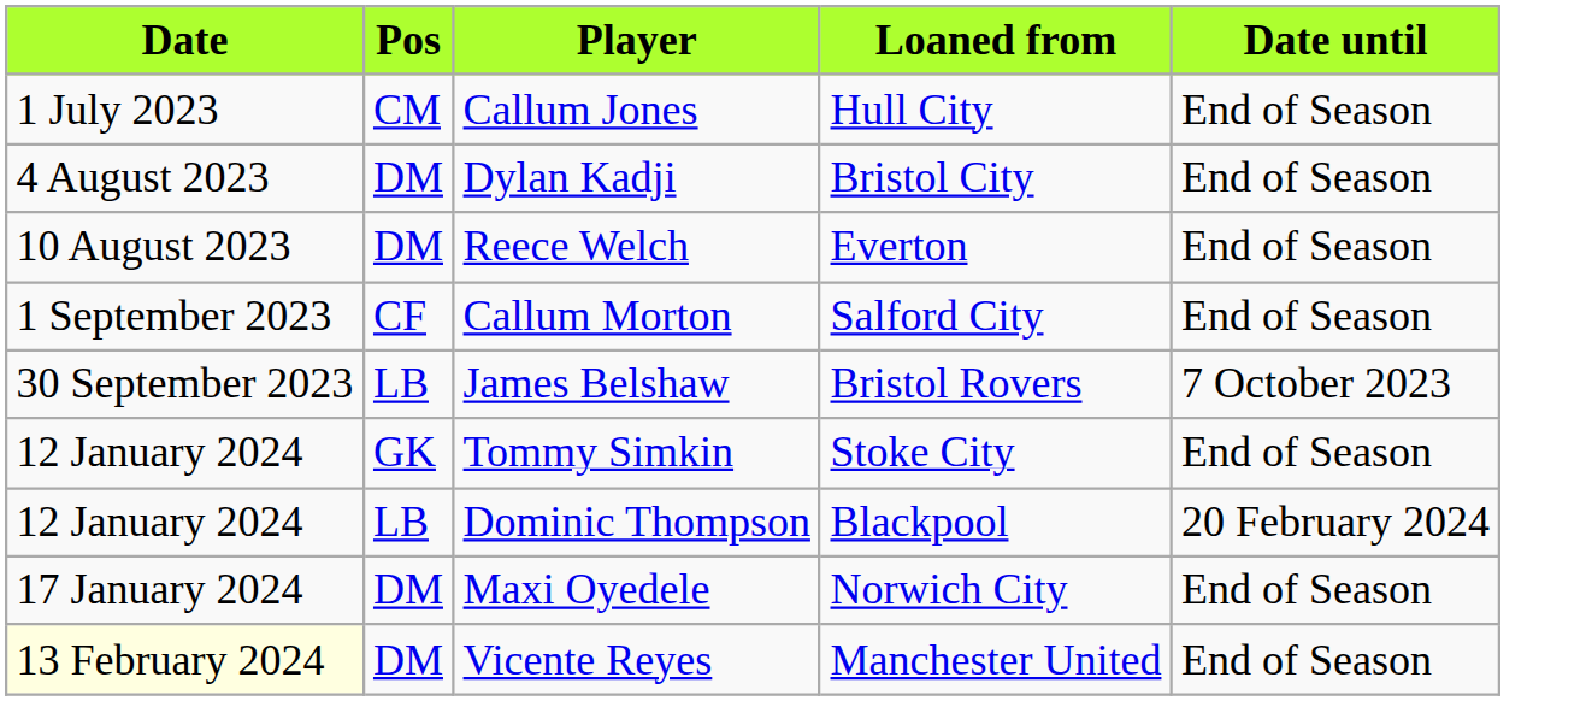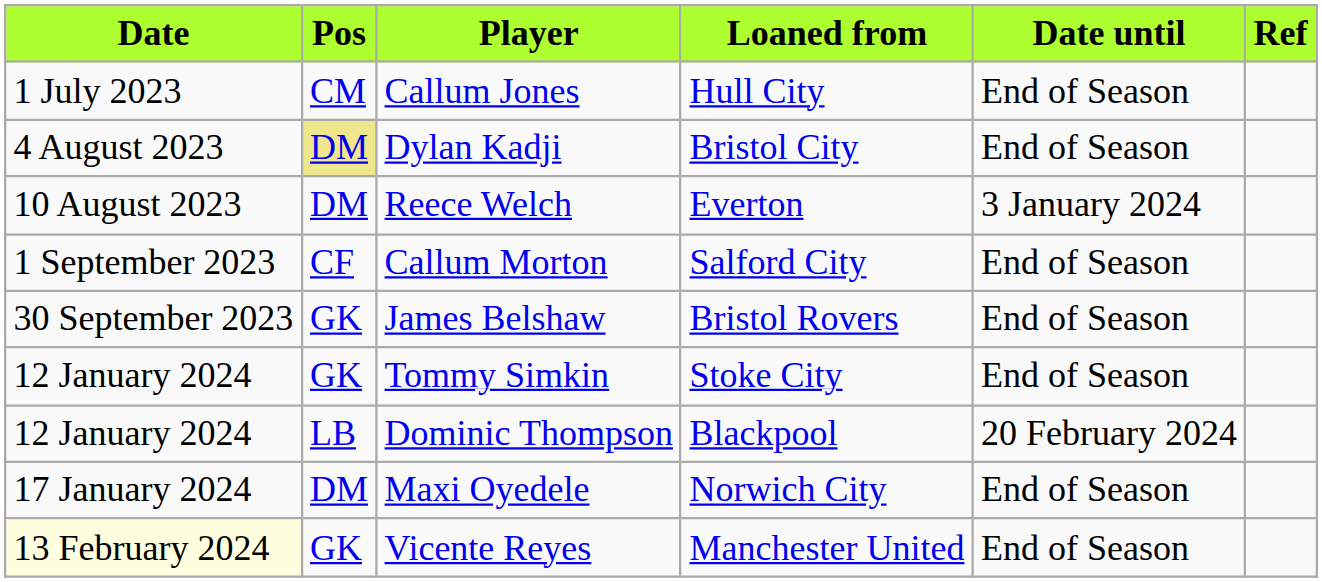+ column: Ref
Dylan Kadji | Pos: no background -> khaki background
Reece Welch | Date until: End of Season -> 3 January 2024
James Belshaw | Pos: LB -> GK
James Belshaw | Date until: 7 October 2023 -> End of Season
Vicente Reyes | Pos: DM -> GK
